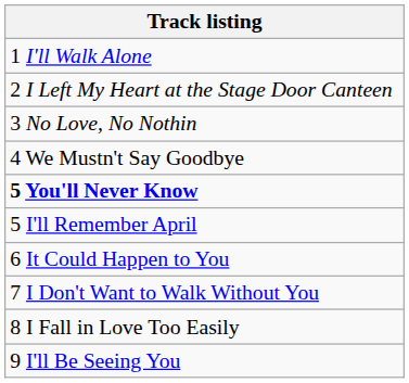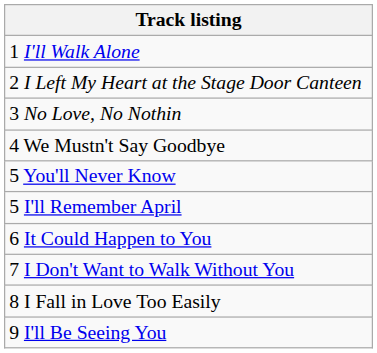row 6 | column 1: bold -> normal
